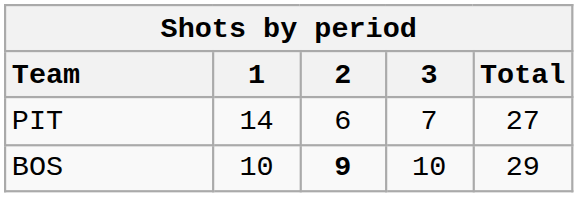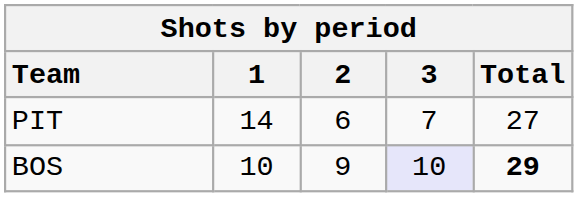BOS | 2: bold -> normal
BOS | 3: no background -> lavender background
BOS | Total: normal -> bold
